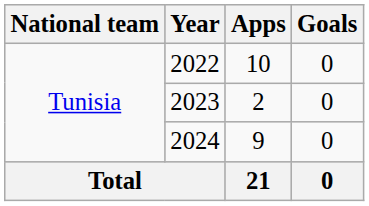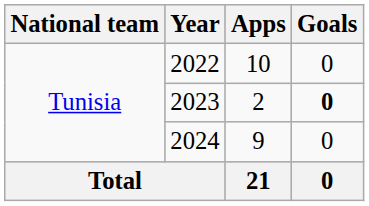2023 | Goals: normal -> bold
